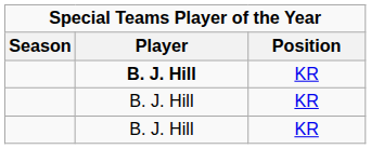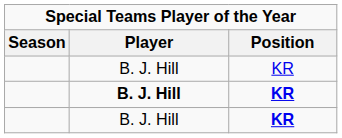row 3 | Player: bold -> normal
row 4 | Player: normal -> bold
row 4 | Position: normal -> bold
row 5 | Position: normal -> bold
